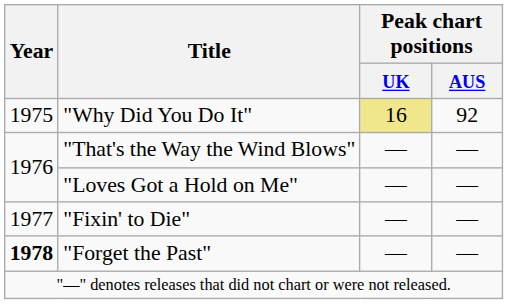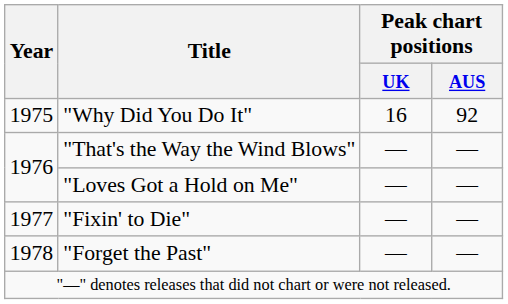"Why Did You Do It" | Peak chart positions / UK: khaki background -> no background
"Forget the Past" | Year: bold -> normal
